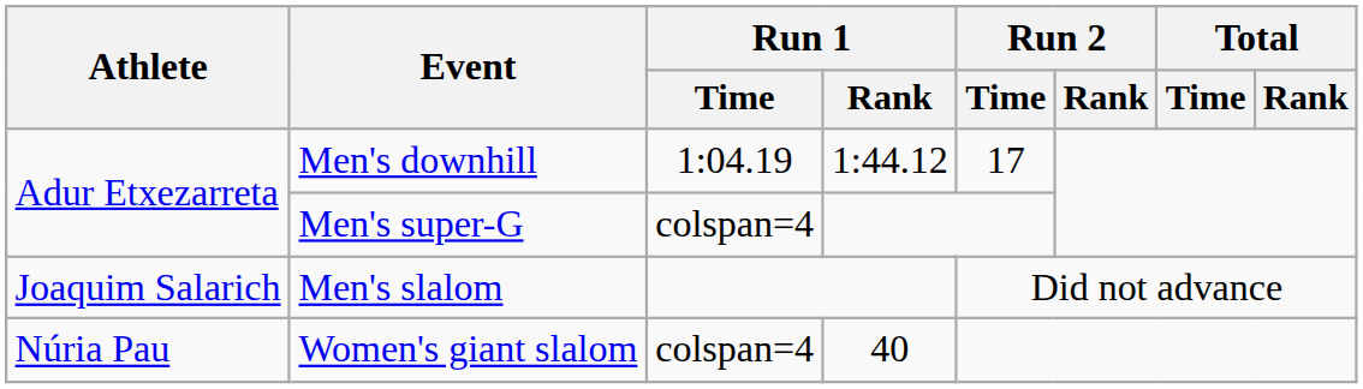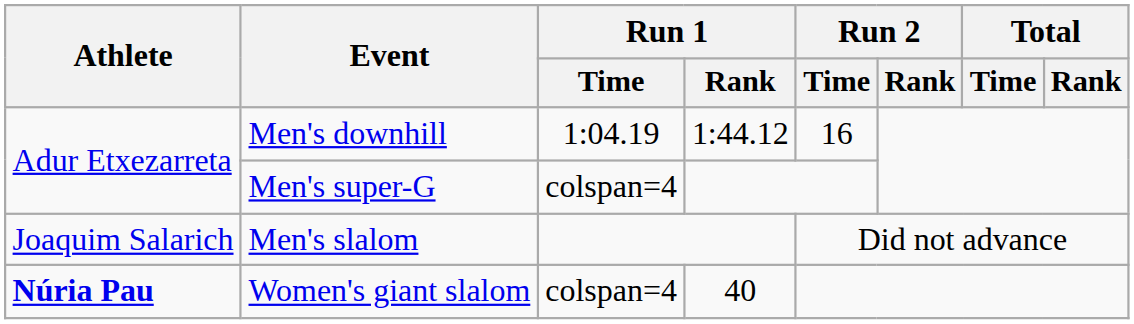Men's downhill | Run 2 / Time: 17 -> 16
Women's giant slalom | Athlete: normal -> bold
